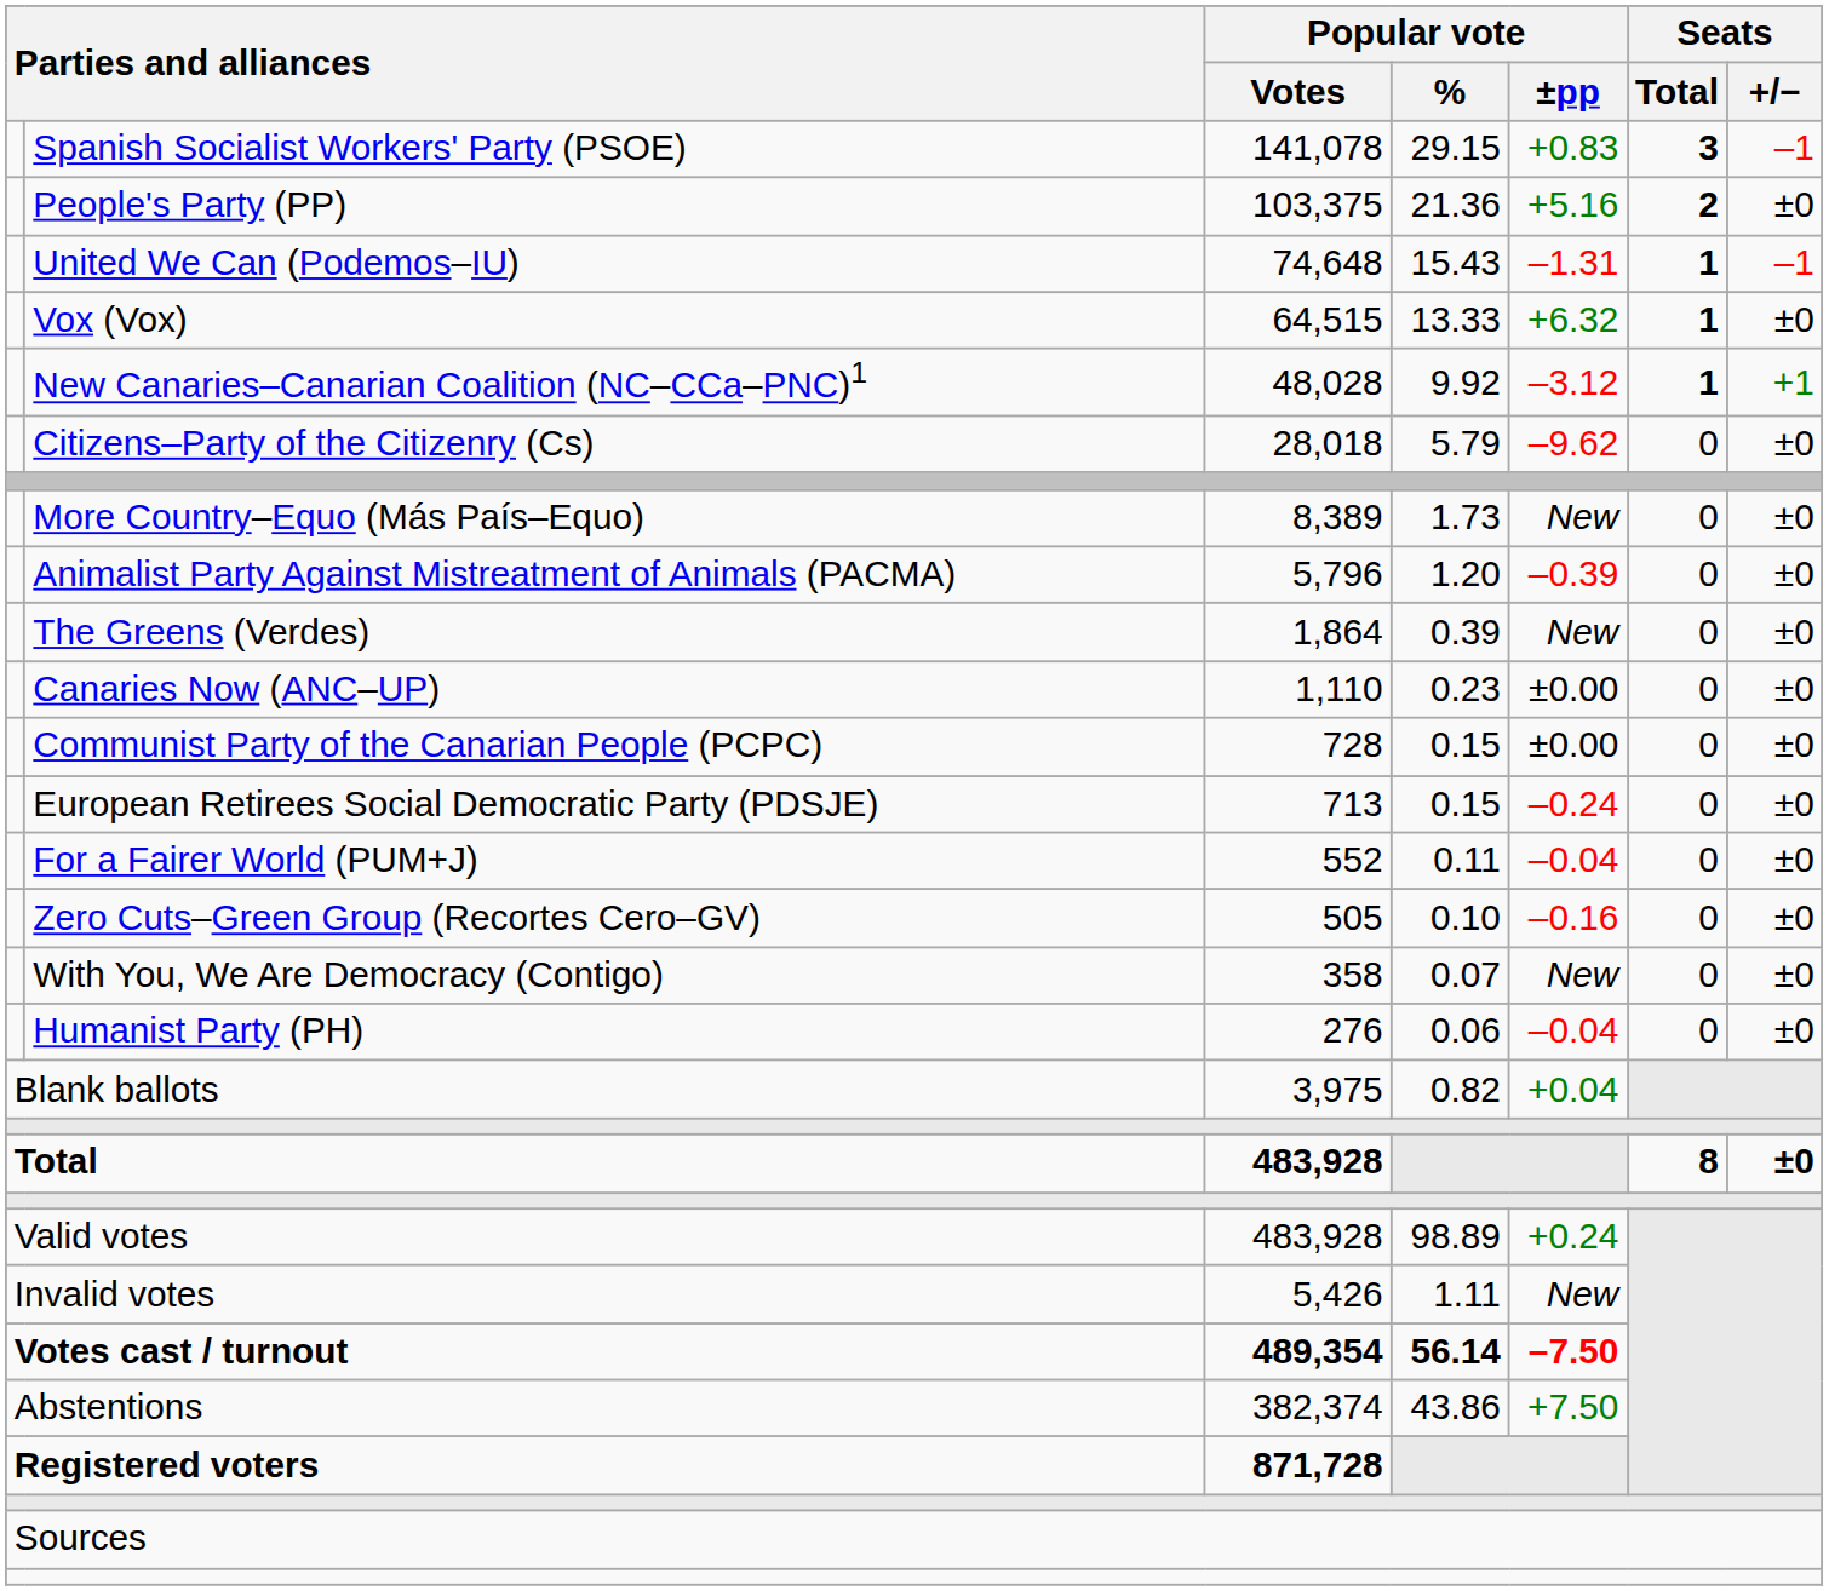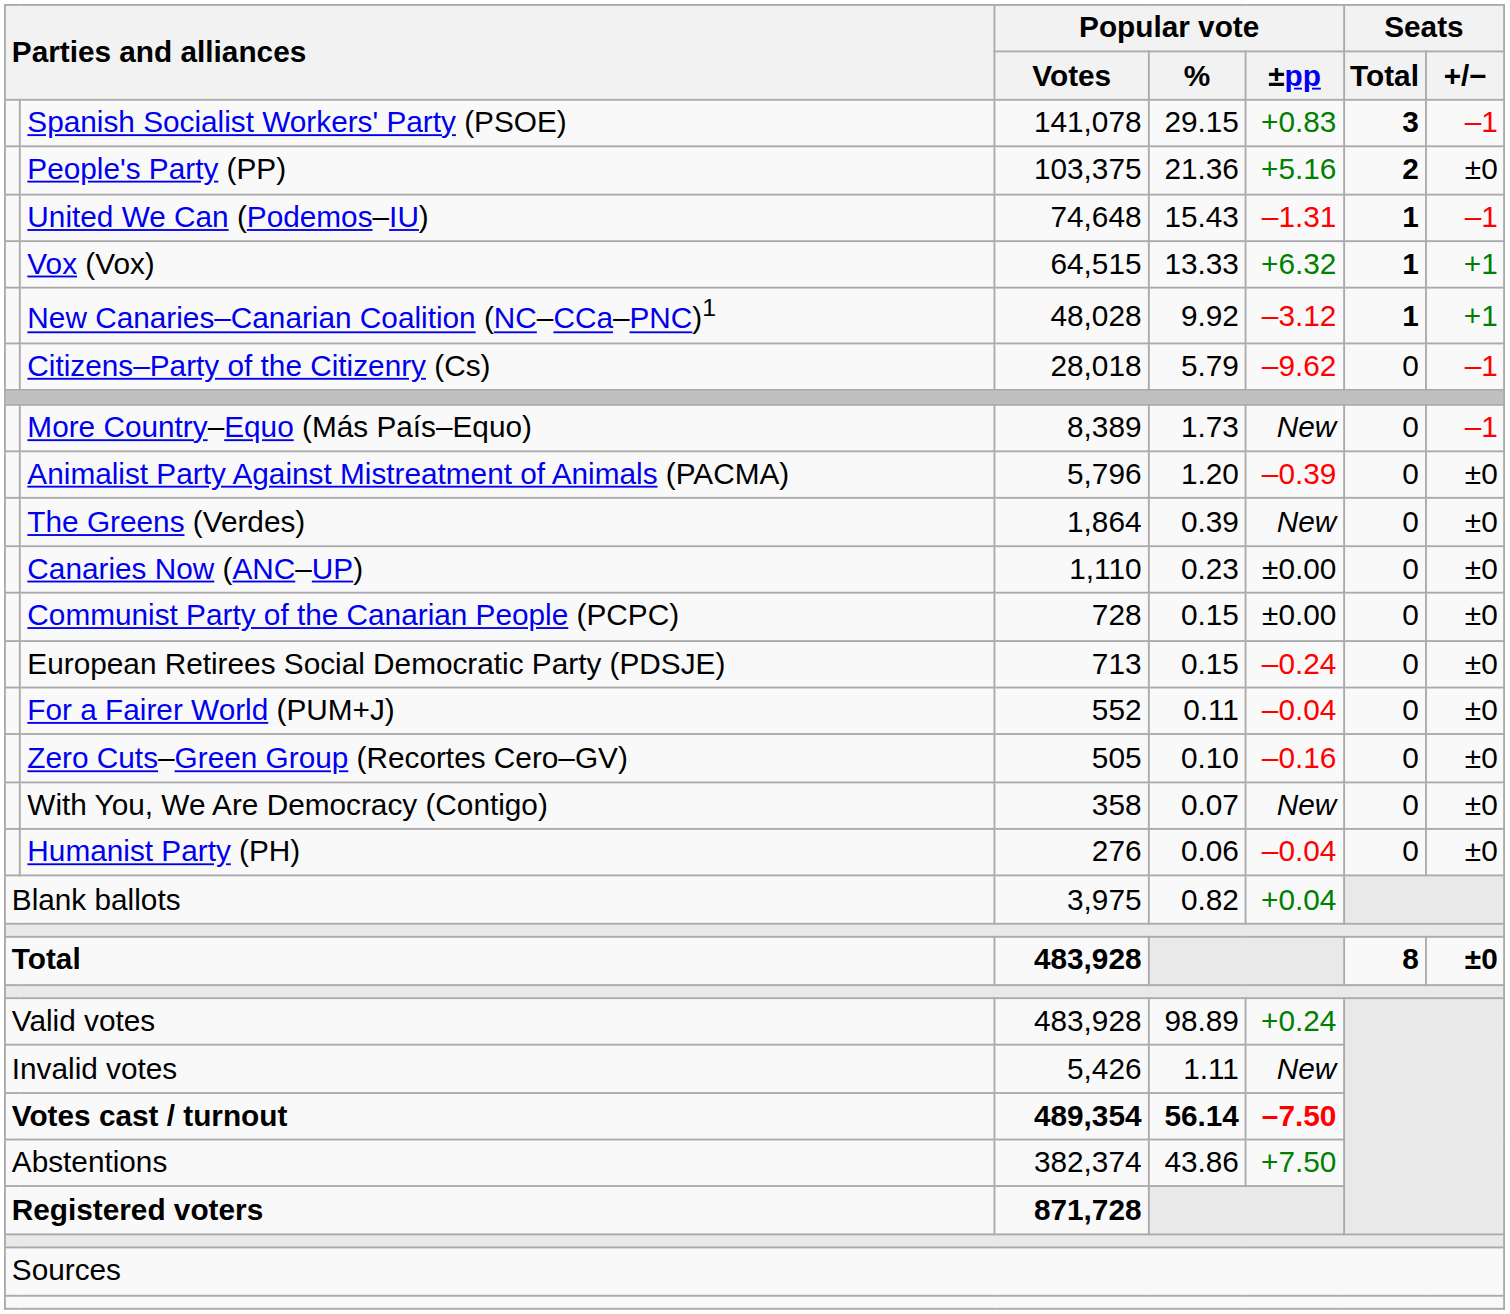Vox (Vox) | Seats / +/−: ±0 -> +1
Citizens–Party of the Citizenry (Cs) | Seats / +/−: ±0 -> –1
More Country–Equo (Más País–Equo) | Seats / +/−: ±0 -> –1
